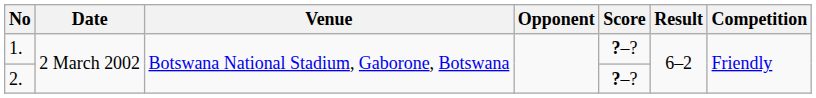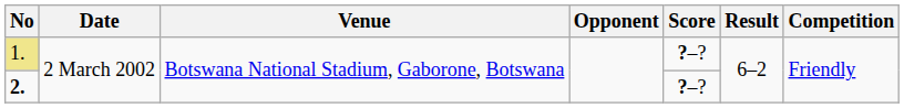1. | No: no background -> khaki background
2. | No: normal -> bold
